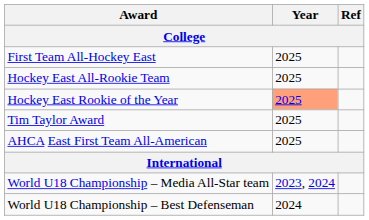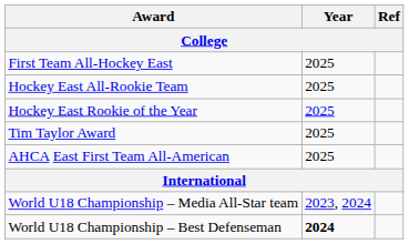Hockey East Rookie of the Year | Year: lightsalmon background -> no background
World U18 Championship – Best Defenseman | Year: normal -> bold
